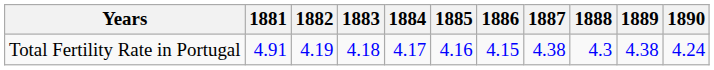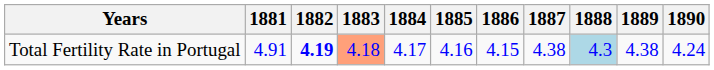row 2 | 1882: normal -> bold
row 2 | 1883: no background -> lightsalmon background
row 2 | 1888: no background -> lightblue background
